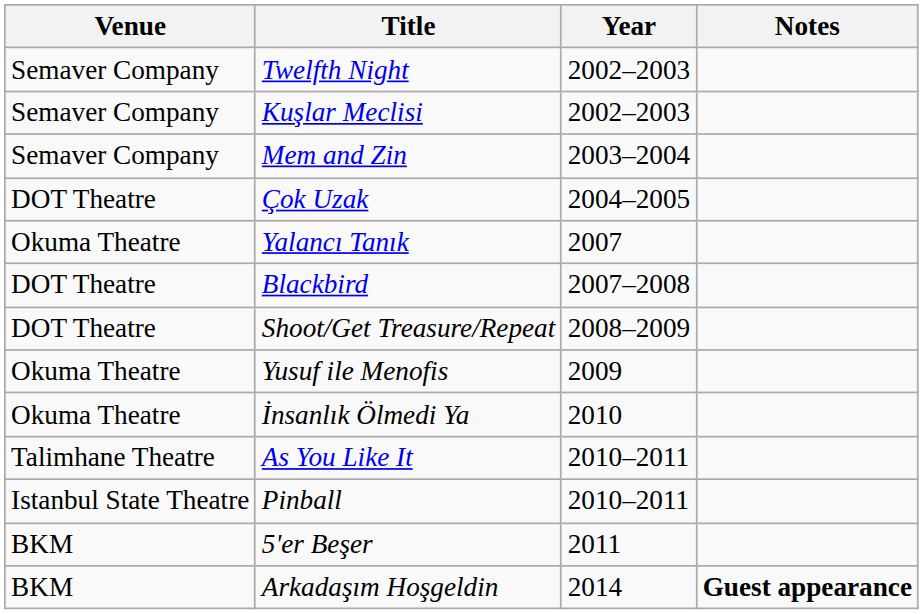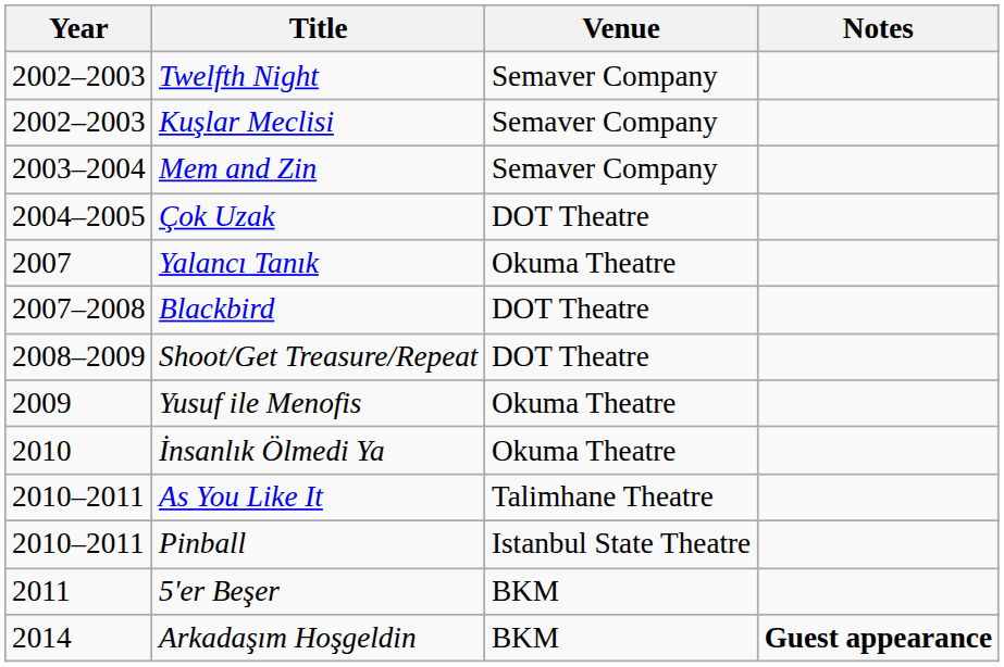columns swapped: Year <-> Venue
